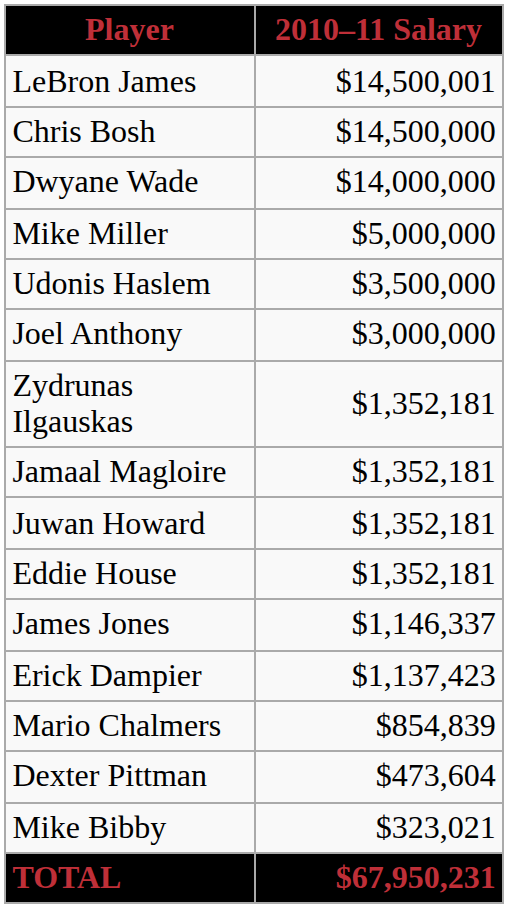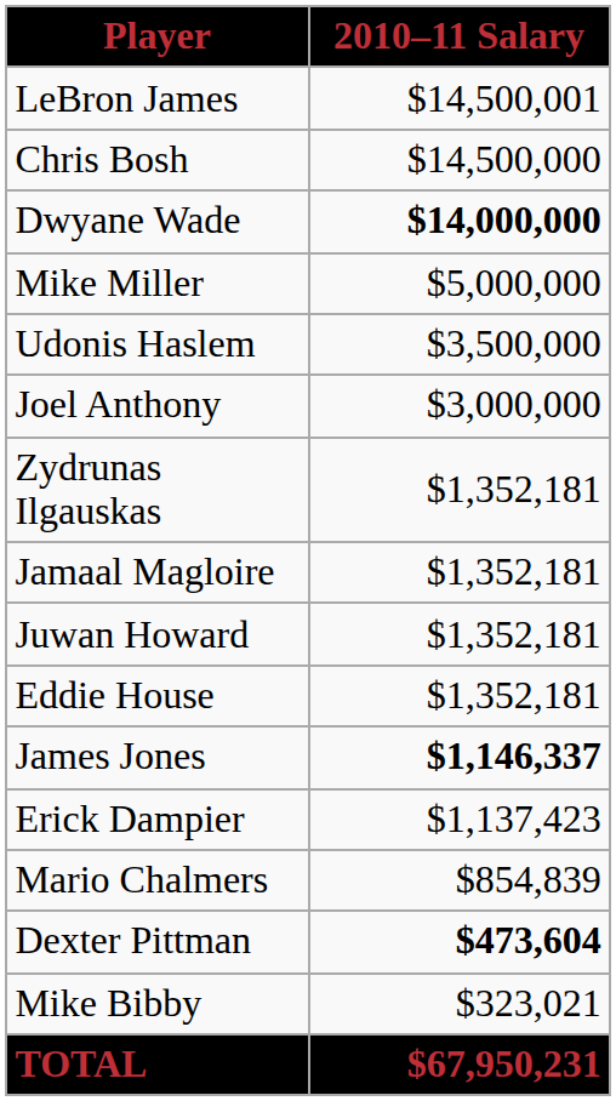Dwyane Wade | 2010–11 Salary: normal -> bold
James Jones | 2010–11 Salary: normal -> bold
Dexter Pittman | 2010–11 Salary: normal -> bold
